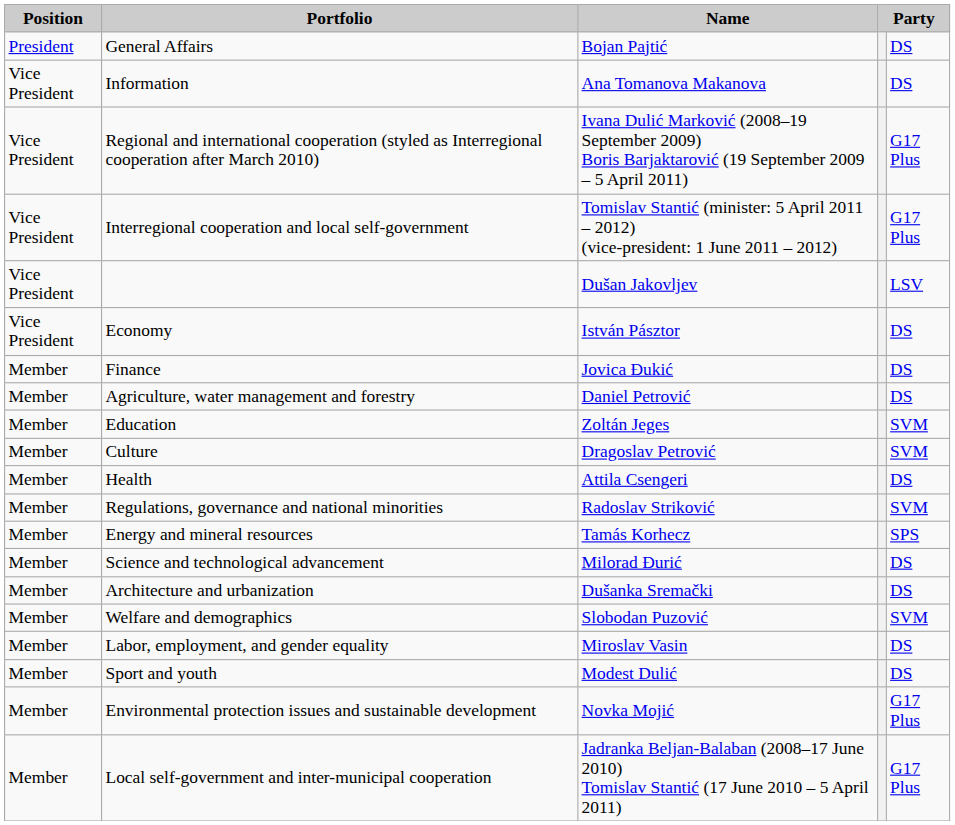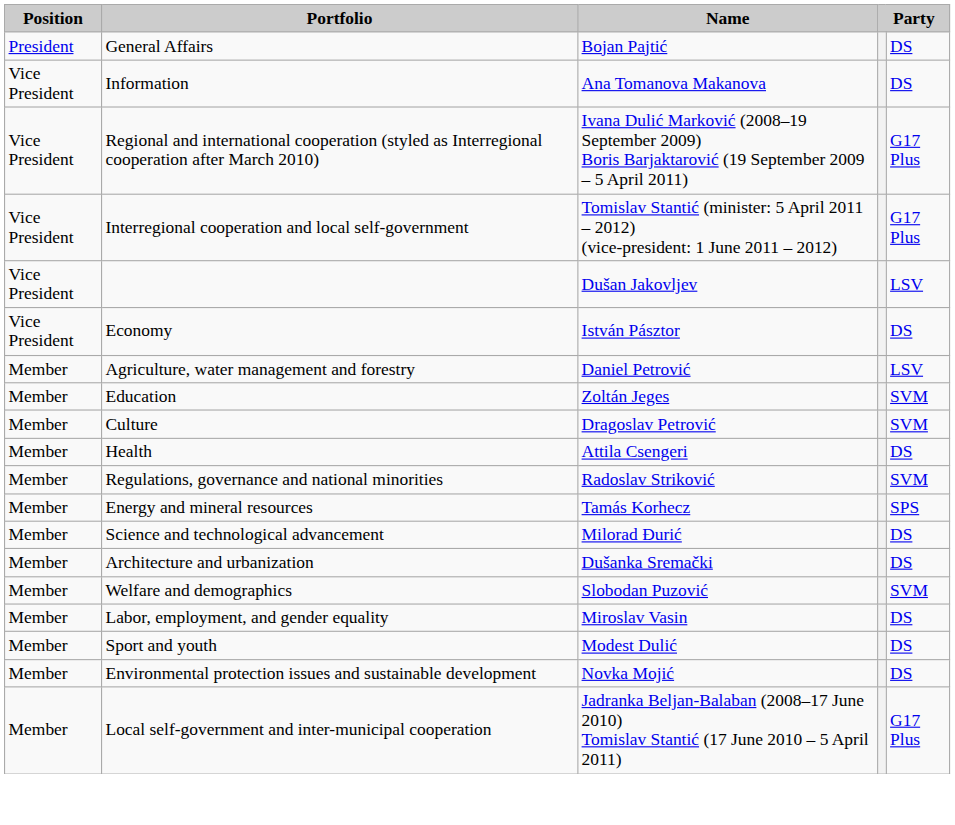- row: Member | Finance | Jovica Đukić | DS
Agriculture, water management and forestry | column 5: DS -> LSV
Environmental protection issues and sustainable development | column 5: G17 Plus -> DS
